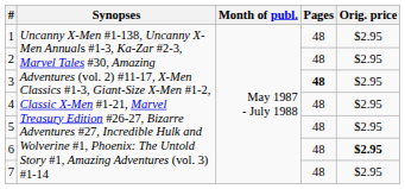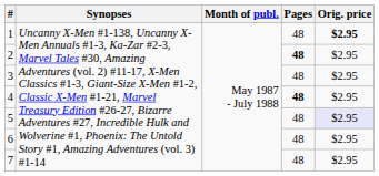1 | Orig. price: normal -> bold
2 | Pages: normal -> bold
3 | Pages: bold -> normal
4 | Pages: normal -> bold
5 | Orig. price: no background -> lavender background
6 | Orig. price: bold -> normal
